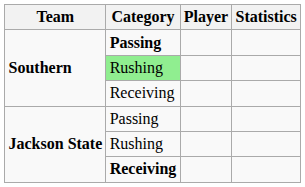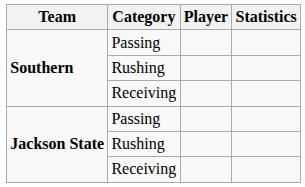Southern / Passing | Category: bold -> normal
Southern / Rushing | Category: lightgreen background -> no background
Jackson State / Receiving | Category: bold -> normal
